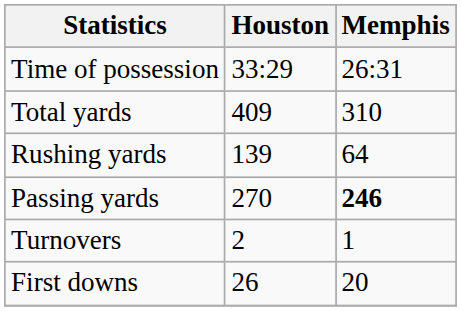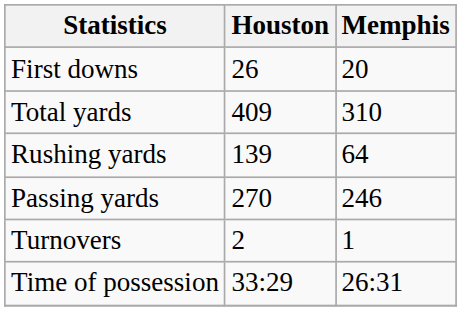rows swapped: First downs <-> Time of possession
Passing yards | Memphis: bold -> normal
